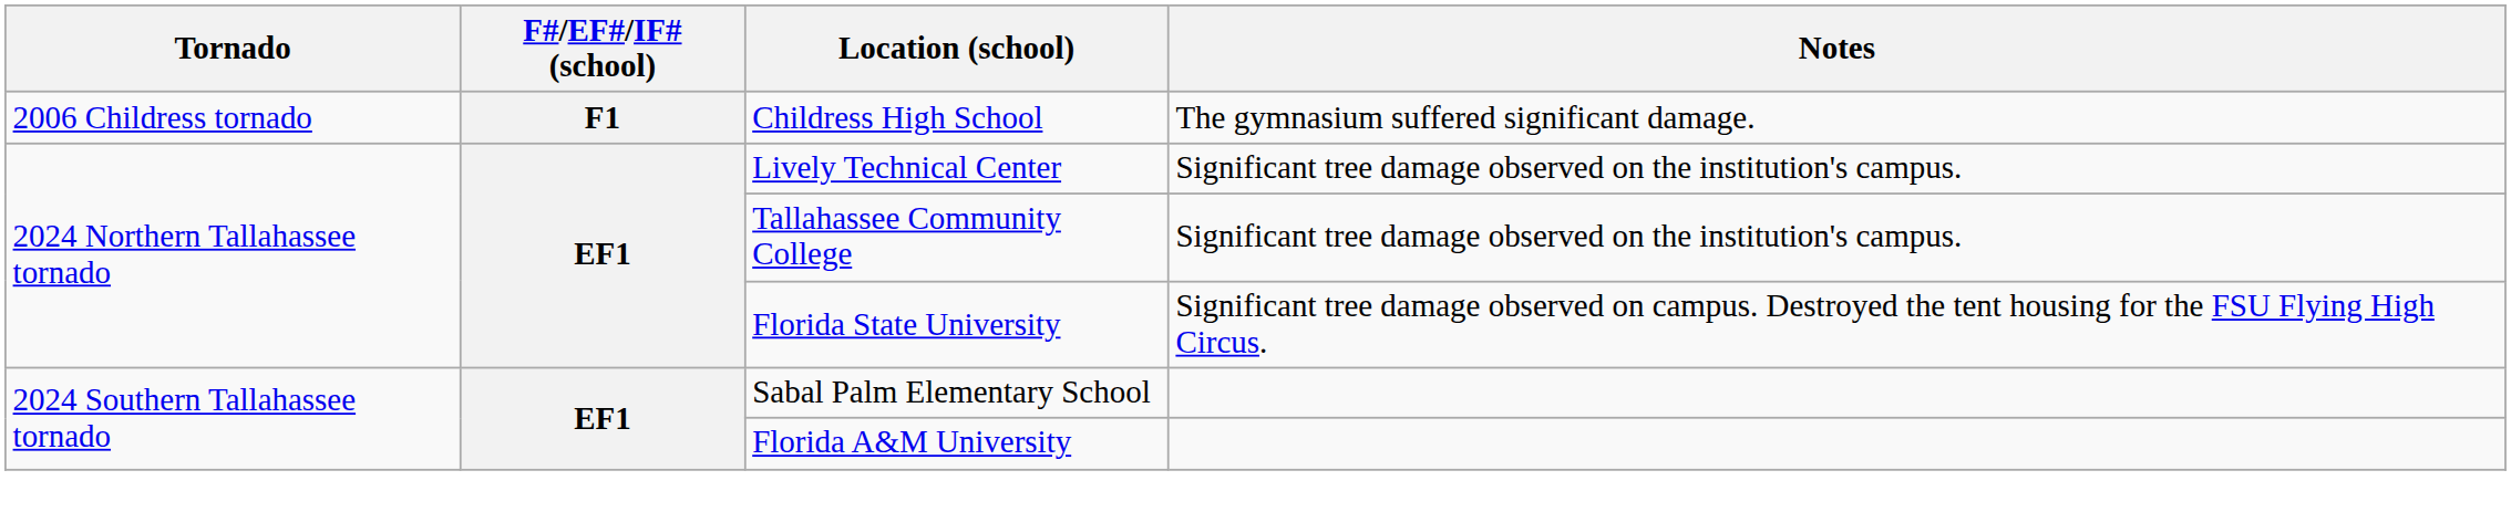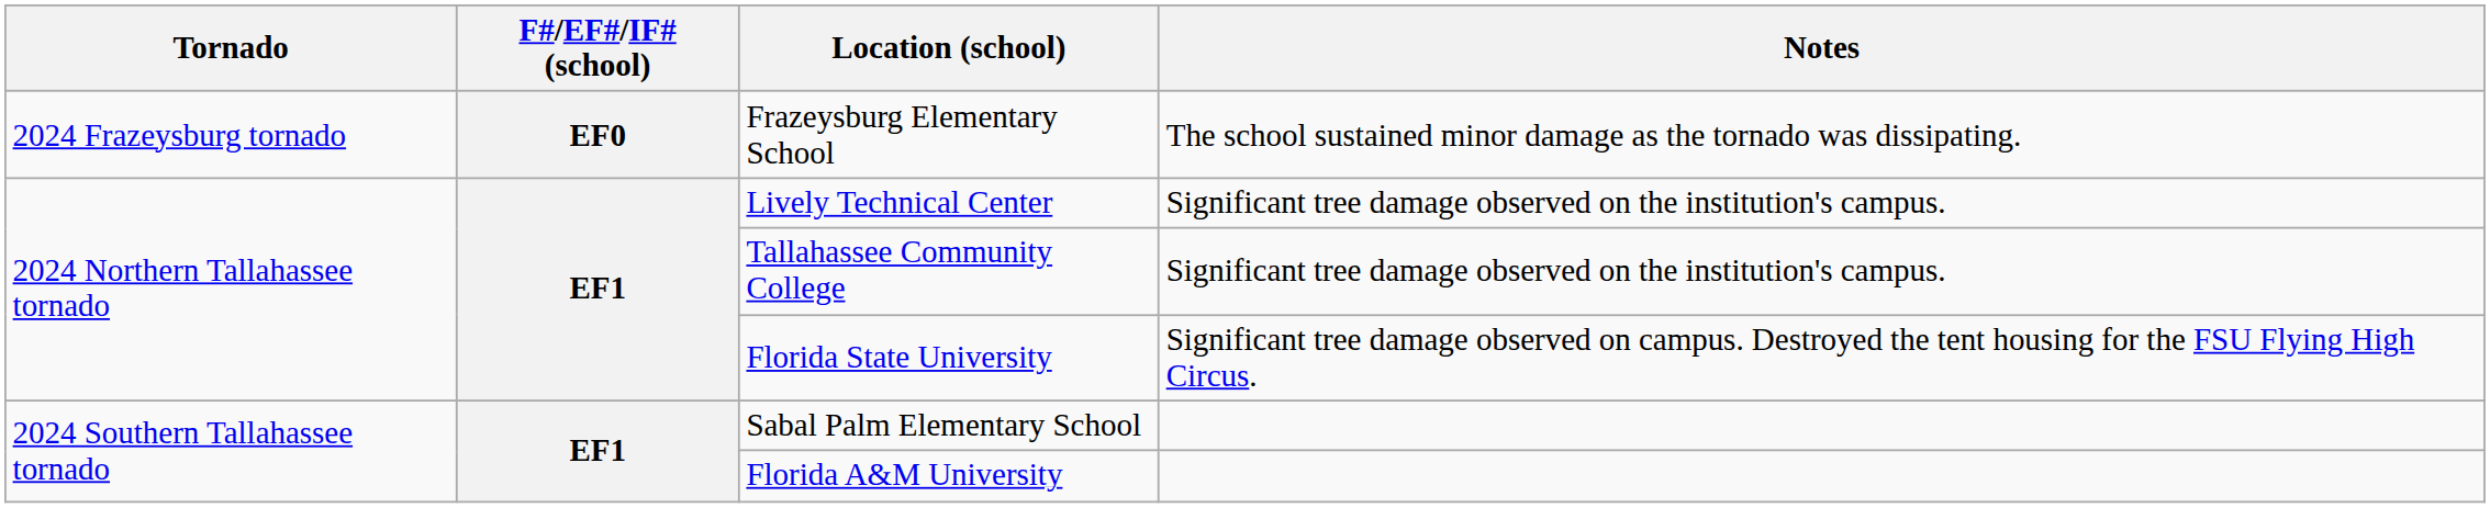- row: 2006 Childress tornado | F1 | Childress High School | The gymnasium suffered significant damage.
+ row: 2024 Frazeysburg tornado | EF0 | Frazeysburg Elementary School | The school sustained minor damage as the tornado was dissipating.
